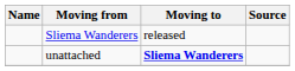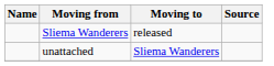unattached | Moving to: bold -> normal
